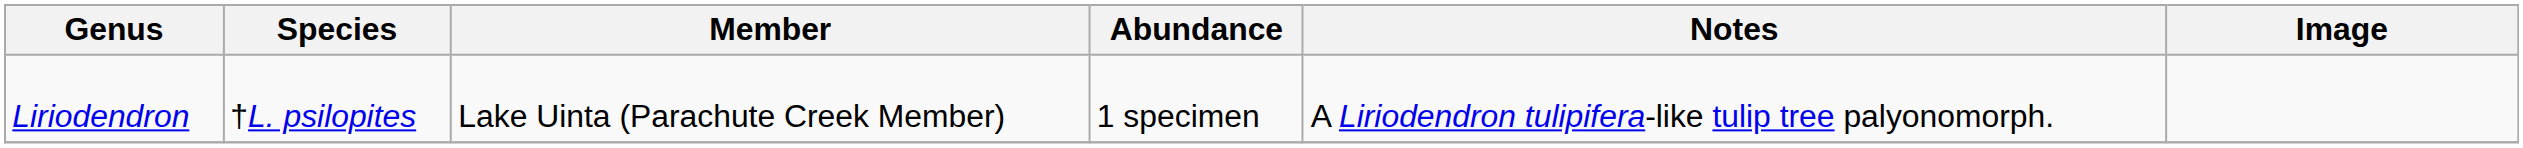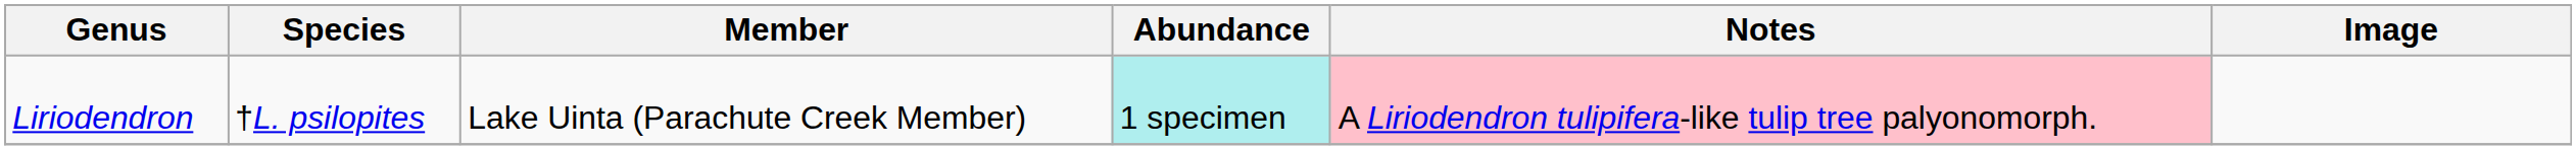Liriodendron | Abundance: no background -> paleturquoise background
Liriodendron | Notes: no background -> pink background
